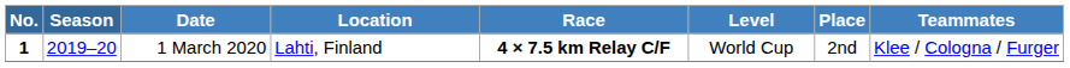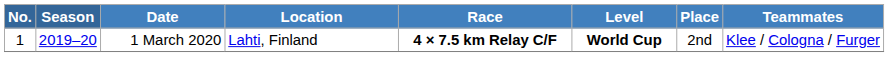1 March 2020 | No.: bold -> normal
1 March 2020 | Level: normal -> bold
